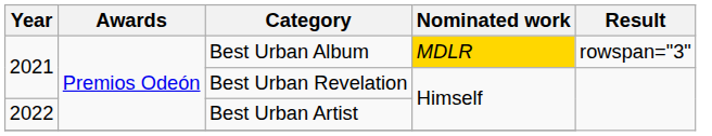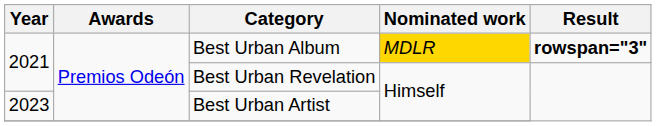Best Urban Album | Result: normal -> bold
Best Urban Artist | Year: 2022 -> 2023
